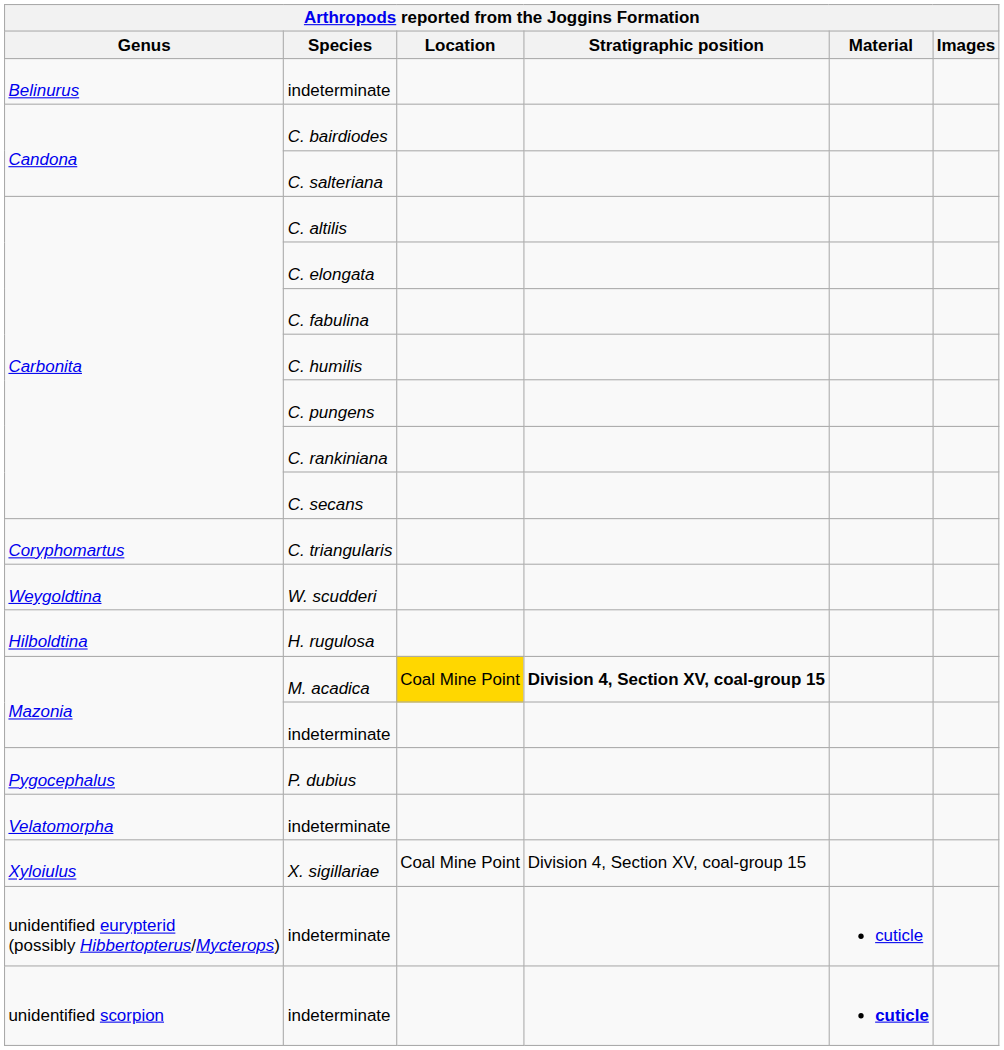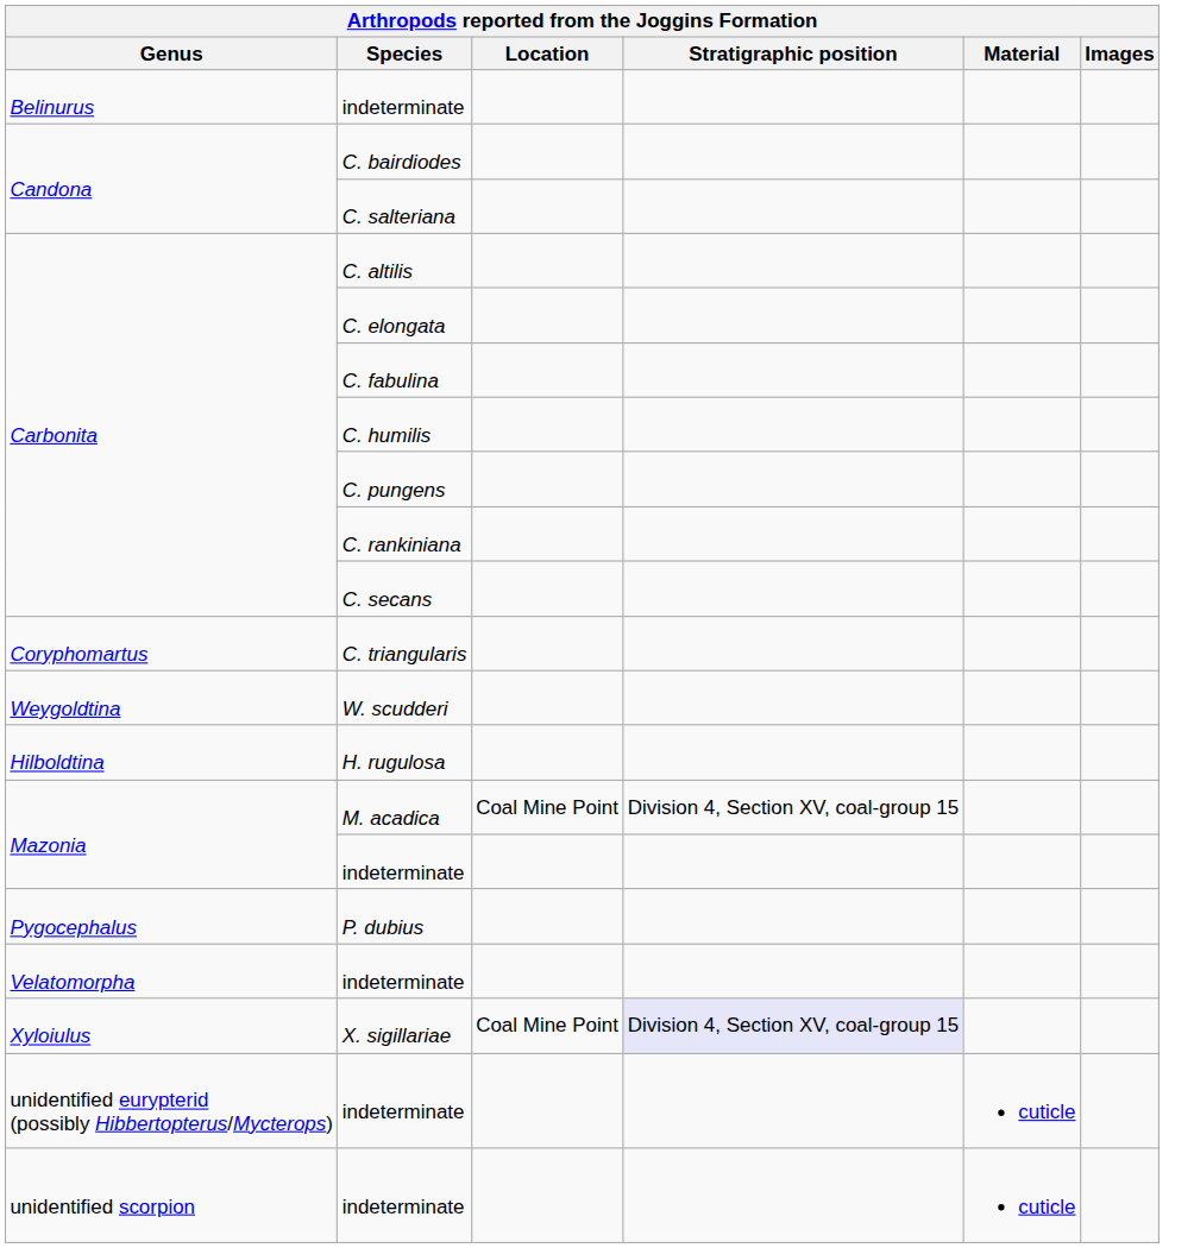M. acadica | Location: gold background -> no background
M. acadica | Stratigraphic position: bold -> normal
X. sigillariae | Stratigraphic position: no background -> lavender background
unidentified scorpion / indeterminate | Material: bold -> normal
